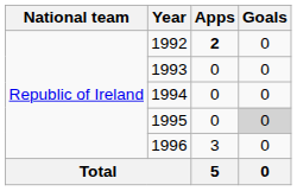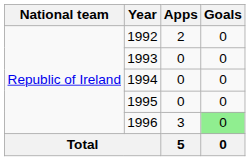1992 | Apps: bold -> normal
1995 | Goals: lightgrey background -> no background
1996 | Goals: no background -> lightgreen background
